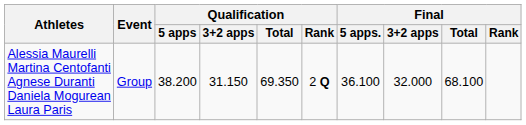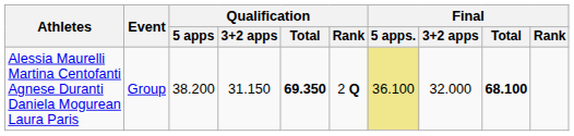row 3 | Qualification / Total: normal -> bold
row 3 | Final / 5 apps.: no background -> khaki background
row 3 | Final / Total: normal -> bold
